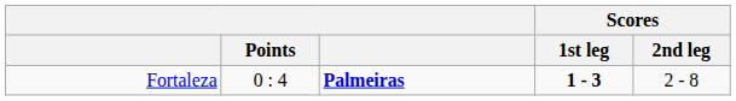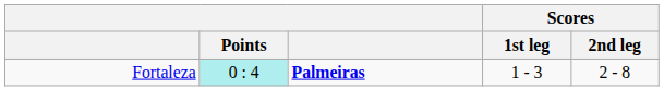Fortaleza | Points: no background -> paleturquoise background
Fortaleza | Scores / 1st leg: bold -> normal
